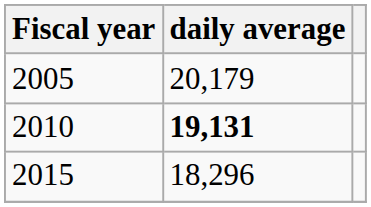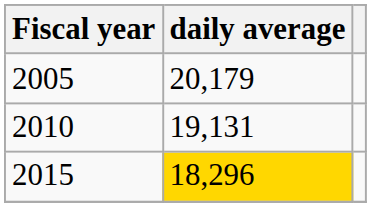2010 | daily average: bold -> normal
2015 | daily average: no background -> gold background
